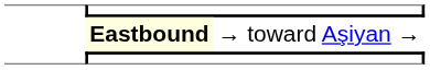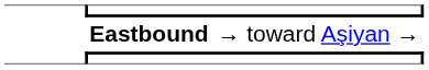Eastbound | column 1: lightyellow background -> no background
